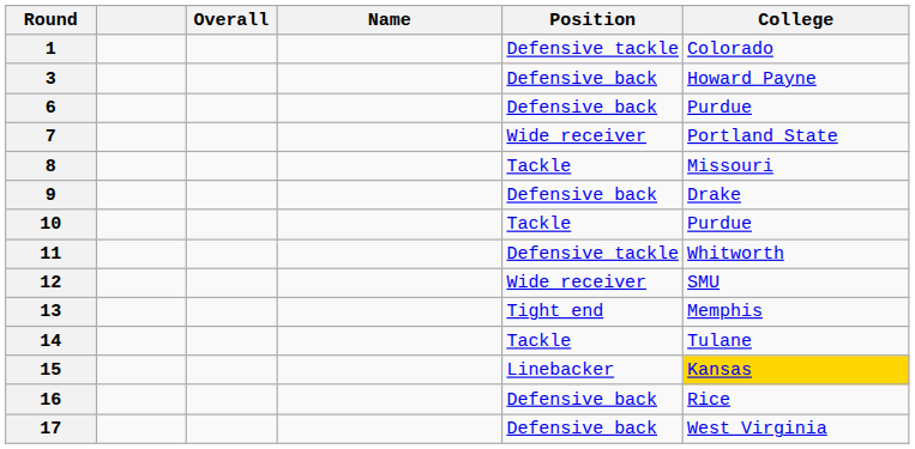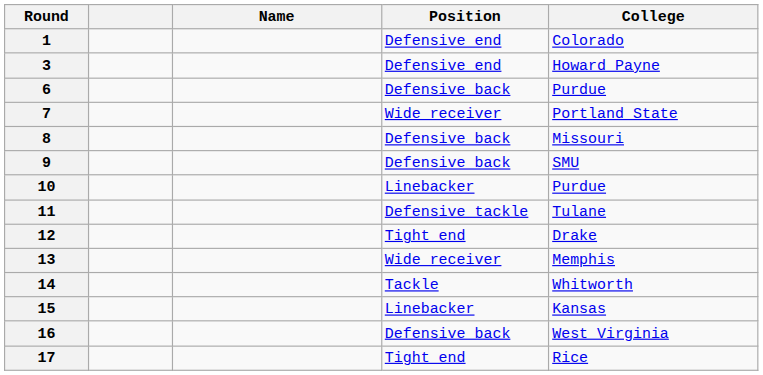- column: Overall
1 | Position: Defensive tackle -> Defensive end
3 | Position: Defensive back -> Defensive end
8 | Position: Tackle -> Defensive back
9 | College: Drake -> SMU
10 | Position: Tackle -> Linebacker
11 | College: Whitworth -> Tulane
12 | Position: Wide receiver -> Tight end
12 | College: SMU -> Drake
13 | Position: Tight end -> Wide receiver
14 | College: Tulane -> Whitworth
15 | College: gold background -> no background
16 | College: Rice -> West Virginia
17 | Position: Defensive back -> Tight end
17 | College: West Virginia -> Rice
